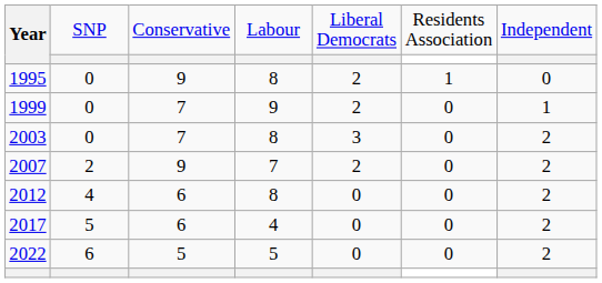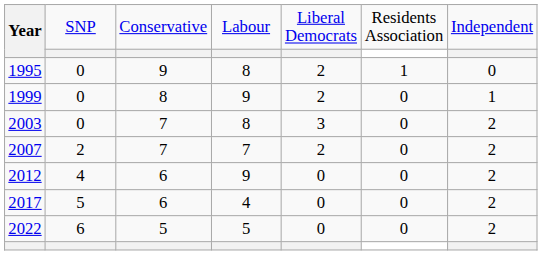1999 | column 3: 7 -> 8
2007 | column 3: 9 -> 7
2012 | column 4: 8 -> 9
